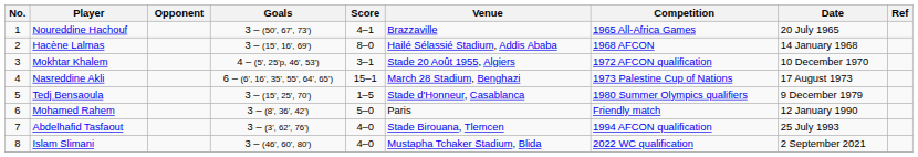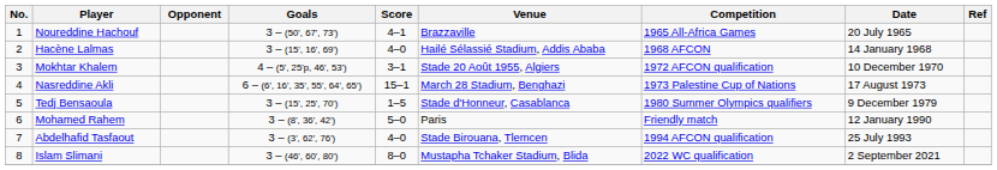Hacène Lalmas | Score: 8–0 -> 4–0
Islam Slimani | Score: 4–0 -> 8–0
